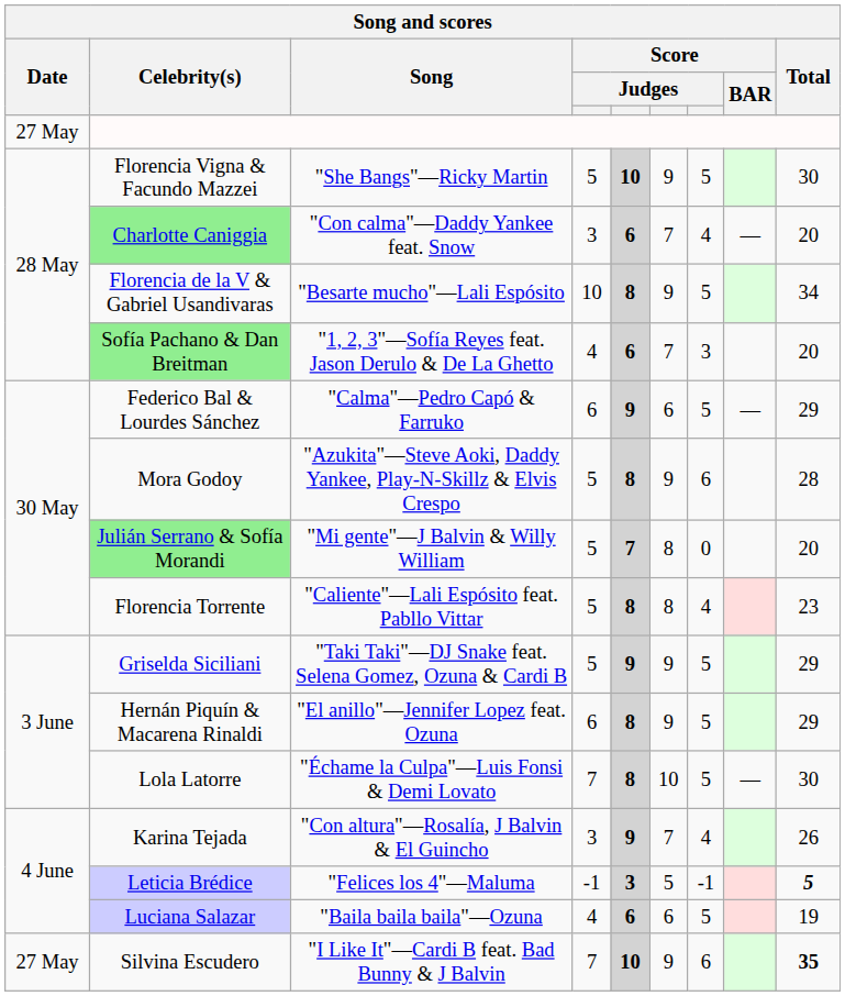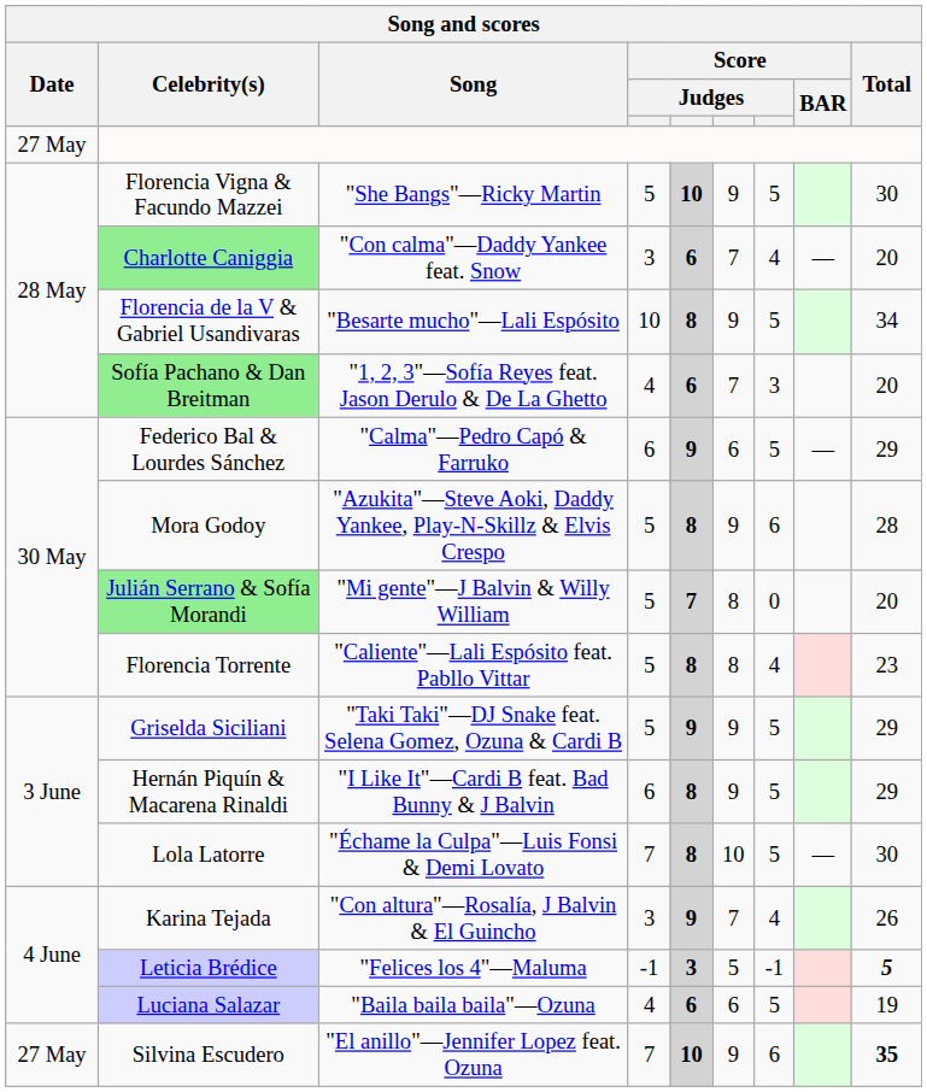Hernán Piquín & Macarena Rinaldi | Song: "El anillo"—Jennifer Lopez feat. Ozuna -> "I Like It"—Cardi B feat. Bad Bunny & J Balvin
Silvina Escudero | Song: "I Like It"—Cardi B feat. Bad Bunny & J Balvin -> "El anillo"—Jennifer Lopez feat. Ozuna
